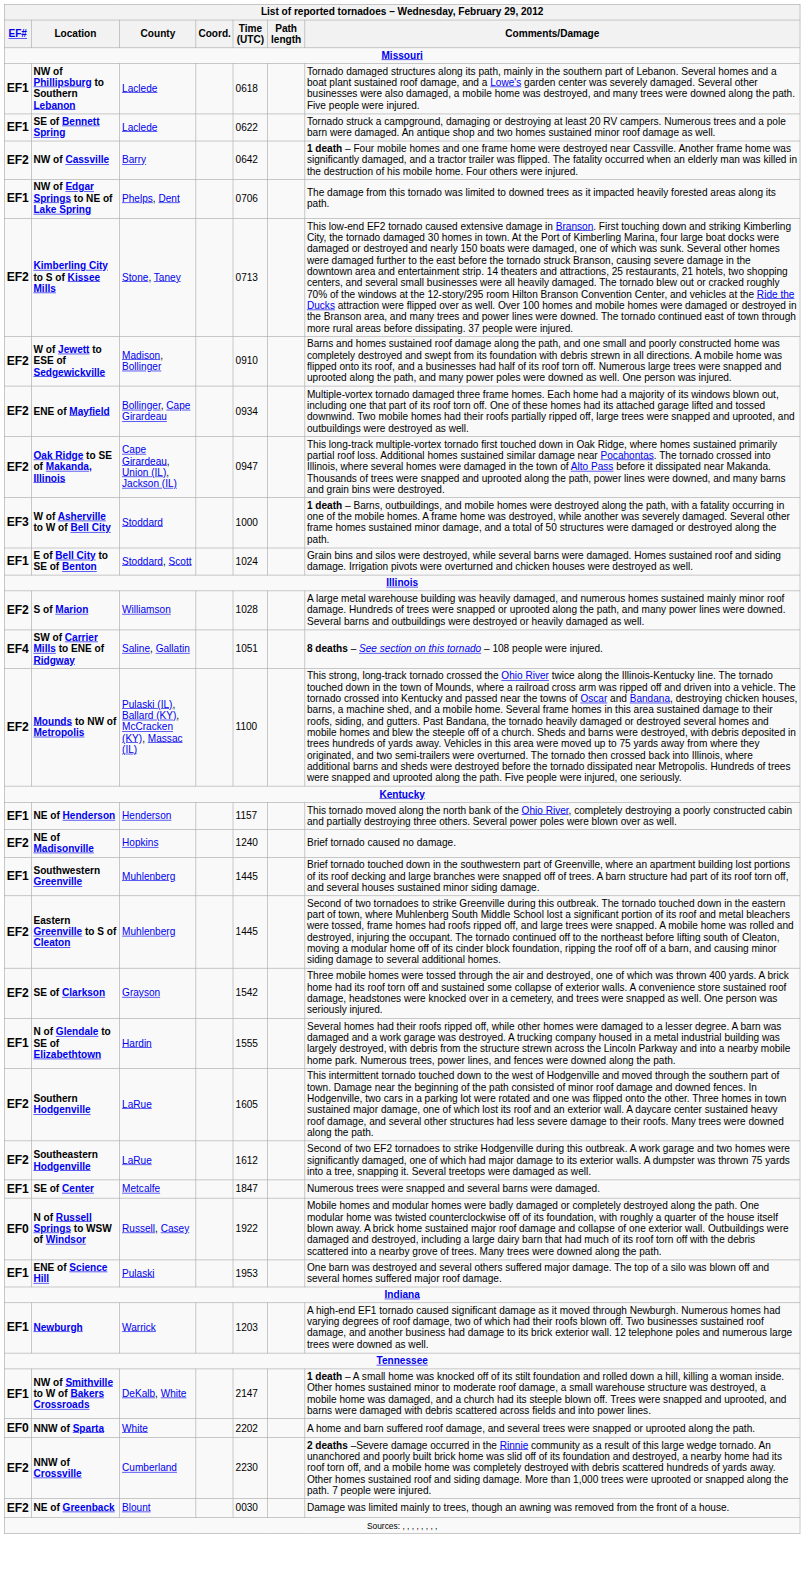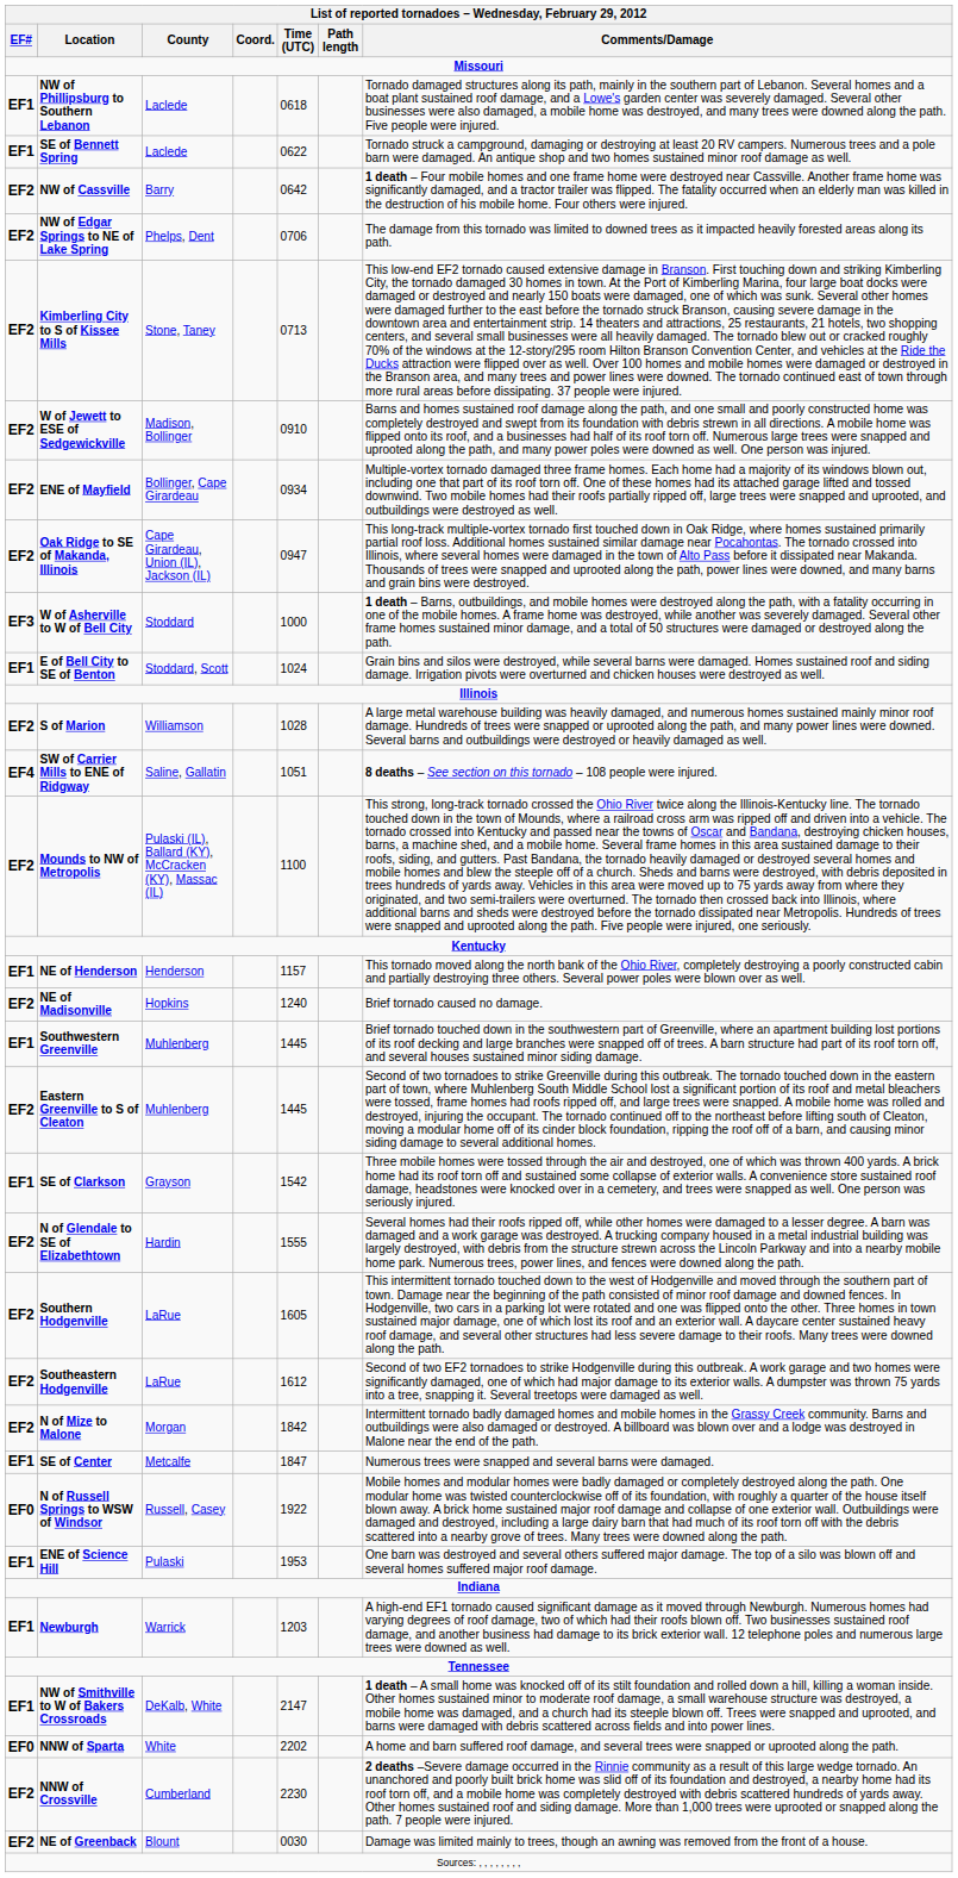NW of Edgar Springs to NE of Lake Spring | EF#: EF1 -> EF2
SE of Clarkson | EF#: EF2 -> EF1
N of Glendale to SE of Elizabethtown | EF#: EF1 -> EF2
+ row: EF2 | N of Mize to Malone | Morgan | 1842 | Intermittent tornado badly damaged homes and mobile homes in the Grassy Creek community. Barns and outbuildings were also damaged or destroyed. A billboard was blown over and a lodge was destroyed in Malone near the end of the path.
